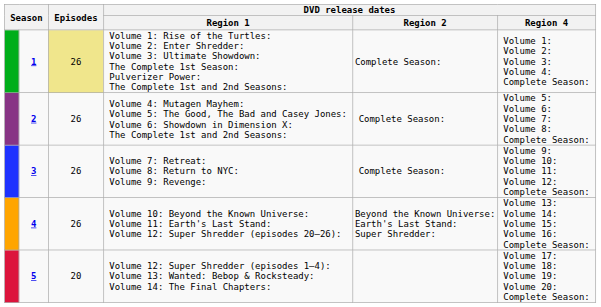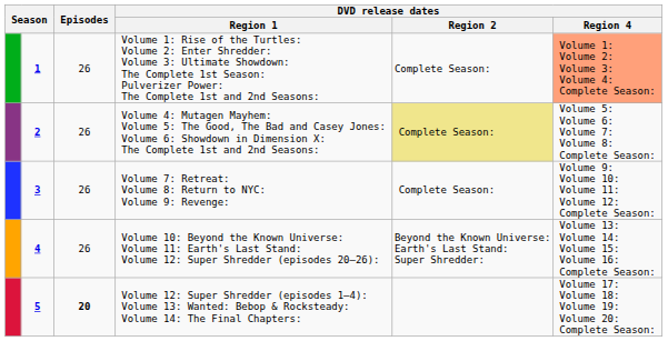row 3 | Episodes: khaki background -> no background
row 3 | DVD release dates / Region 4: no background -> lightsalmon background
row 4 | DVD release dates / Region 2: no background -> khaki background
row 7 | Episodes: normal -> bold
